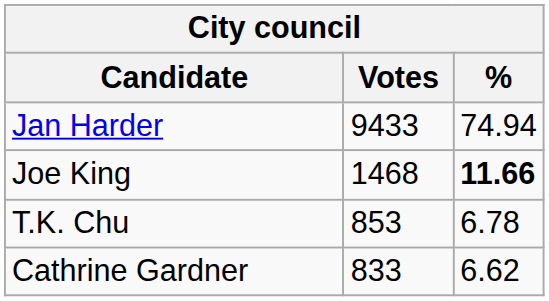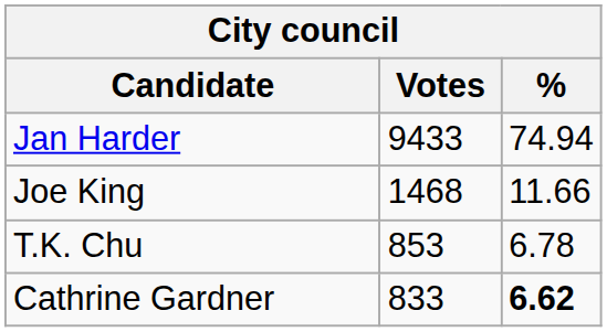Joe King | %: bold -> normal
Cathrine Gardner | %: normal -> bold
